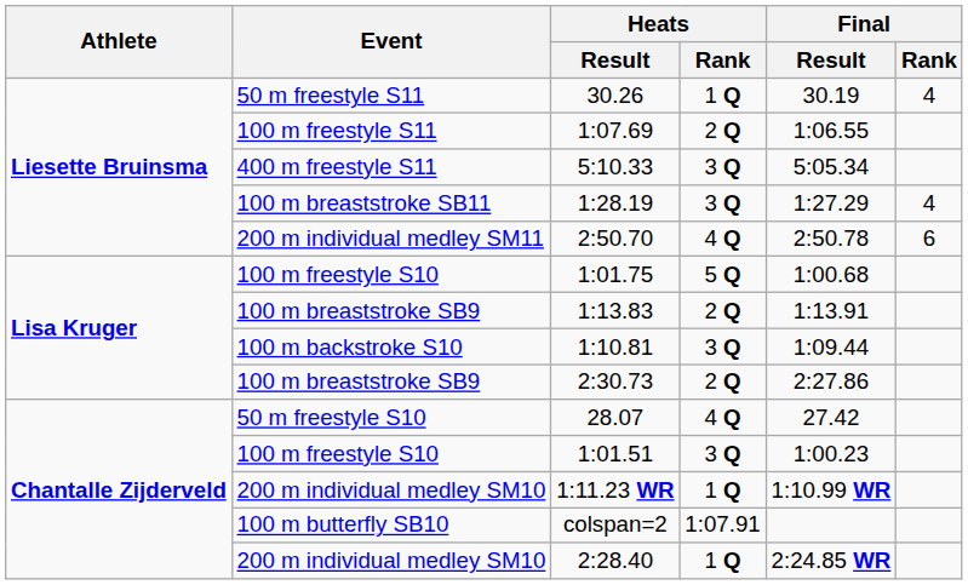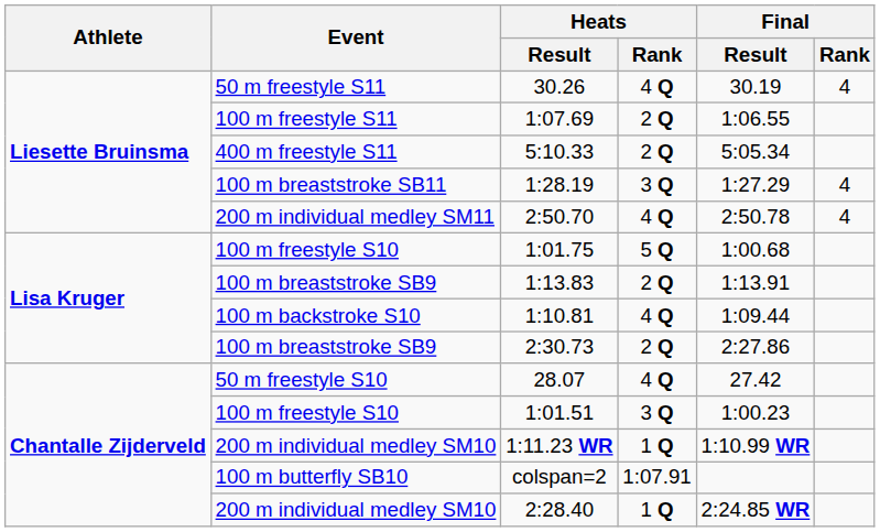30.26 | Heats / Rank: 1 Q -> 4 Q
5:10.33 | Heats / Rank: 3 Q -> 2 Q
2:50.70 | Final / Rank: 6 -> 4
1:10.81 | Heats / Rank: 3 Q -> 4 Q
